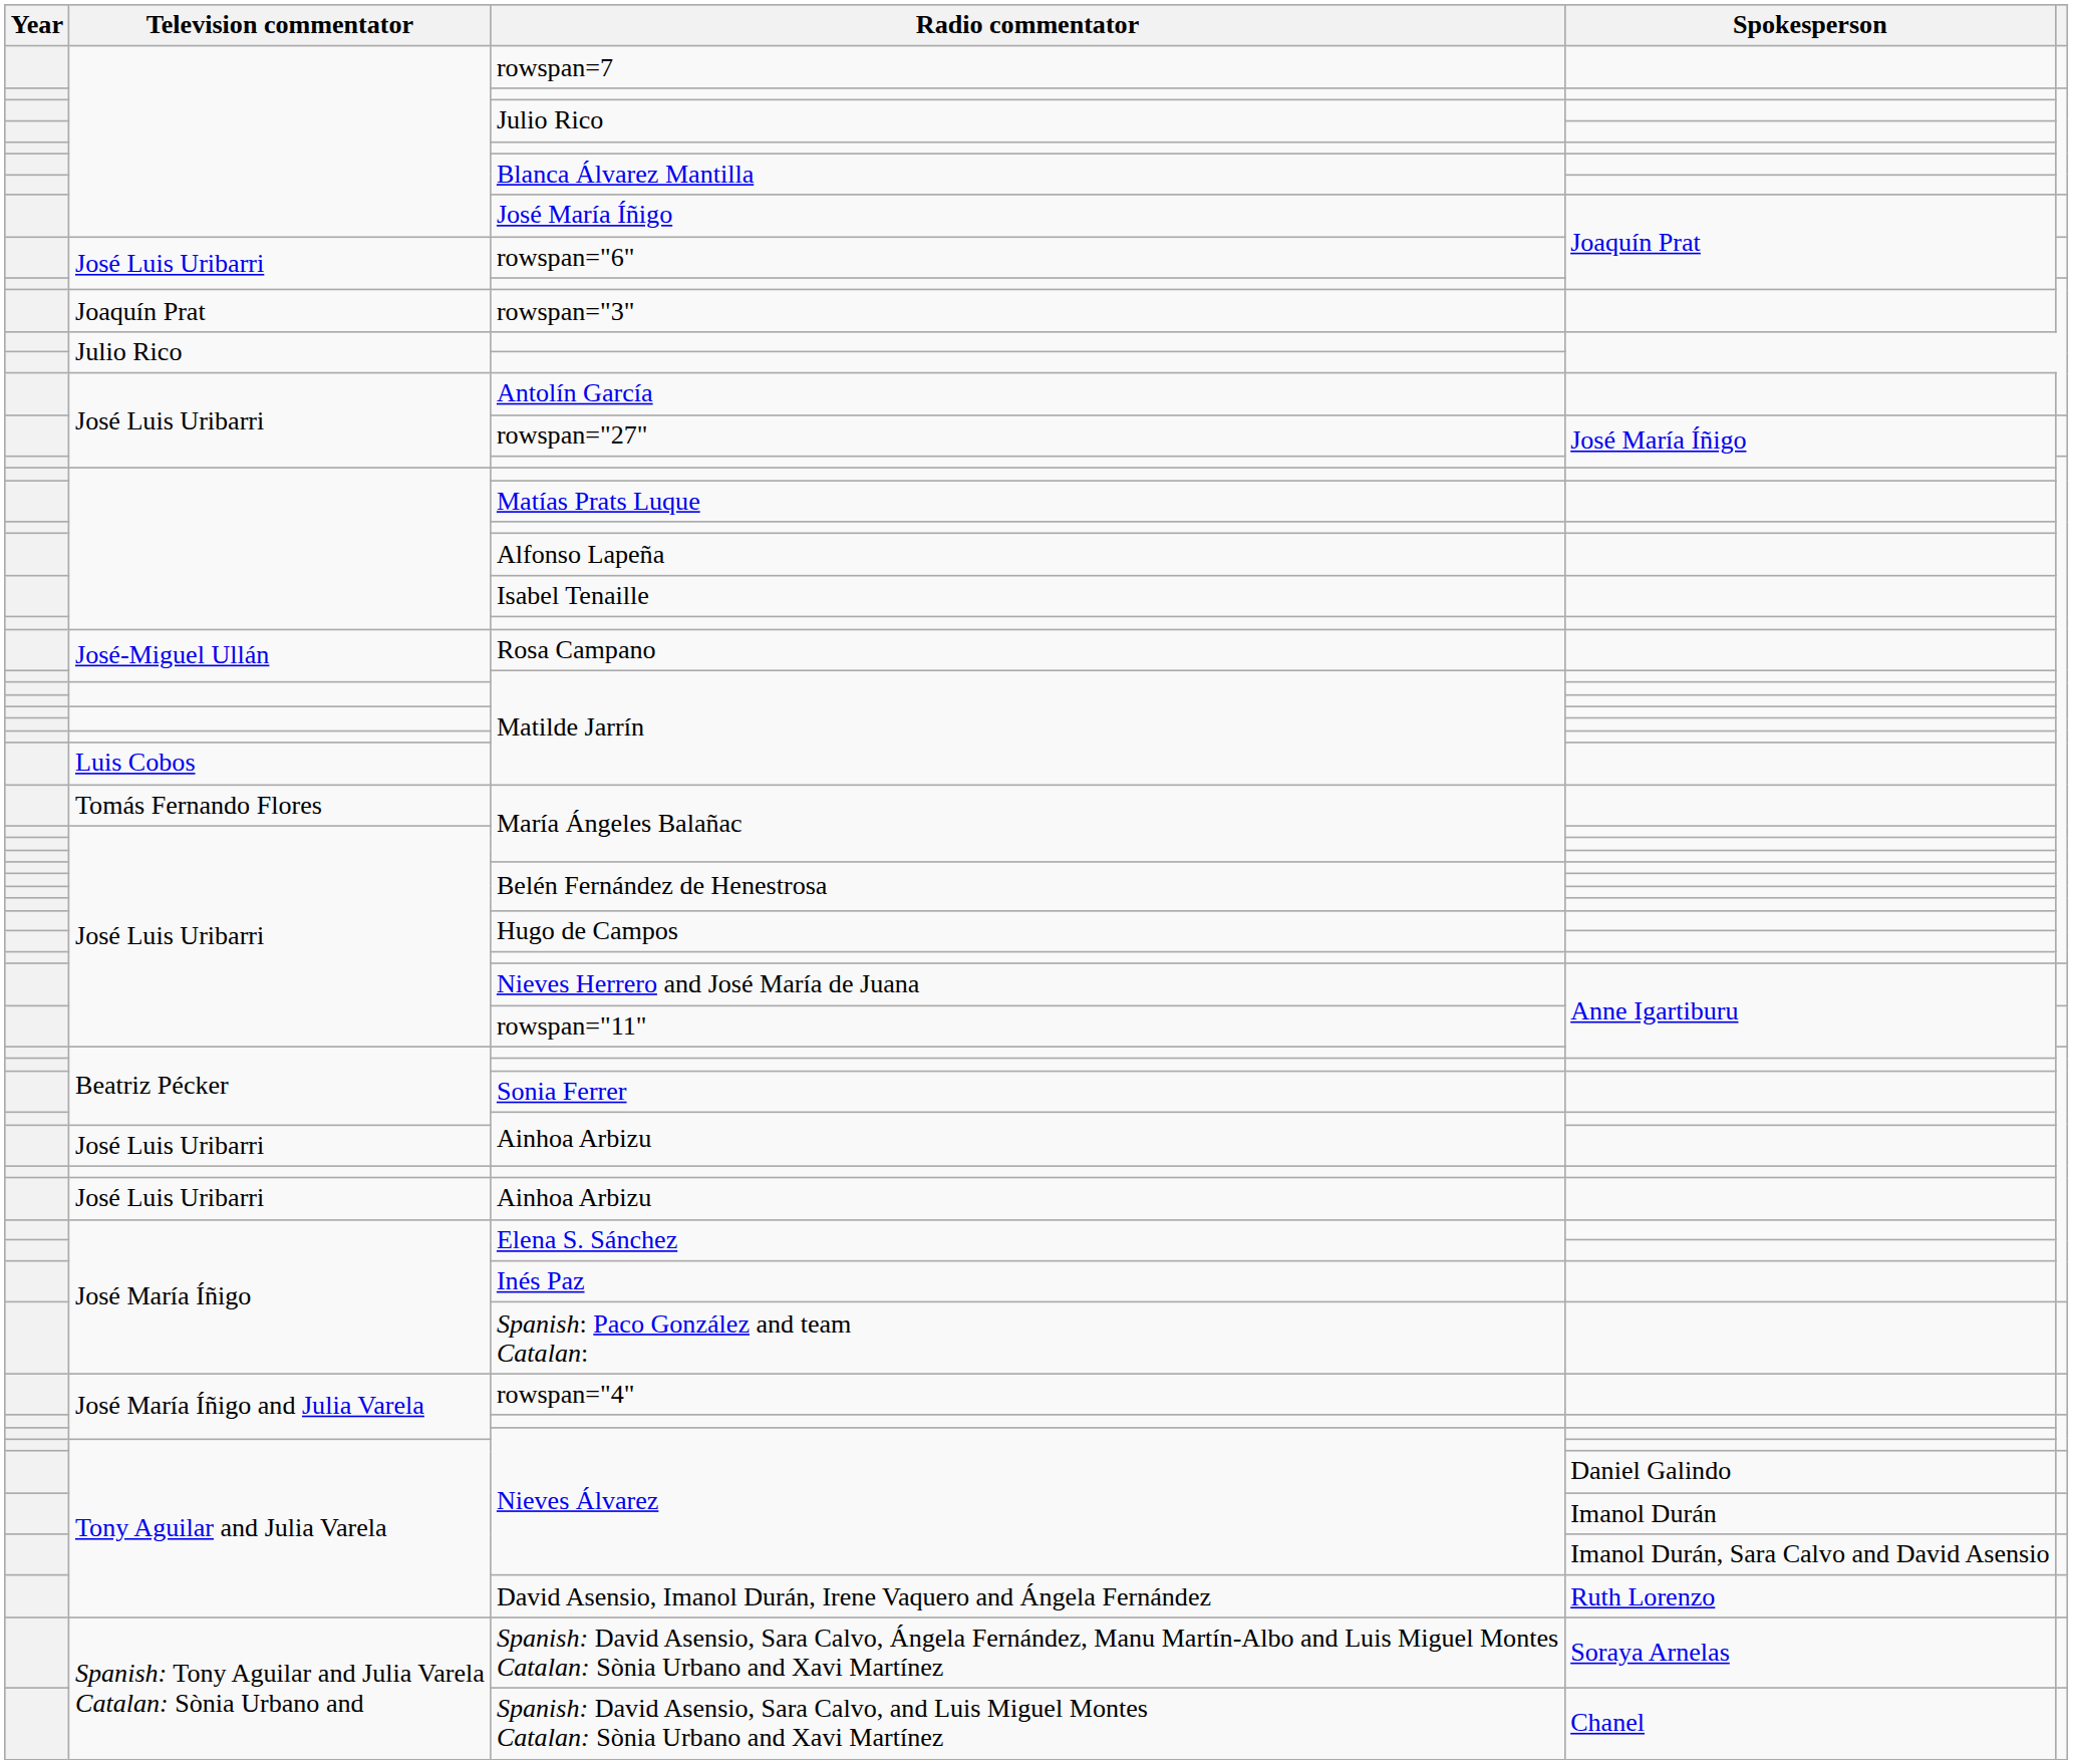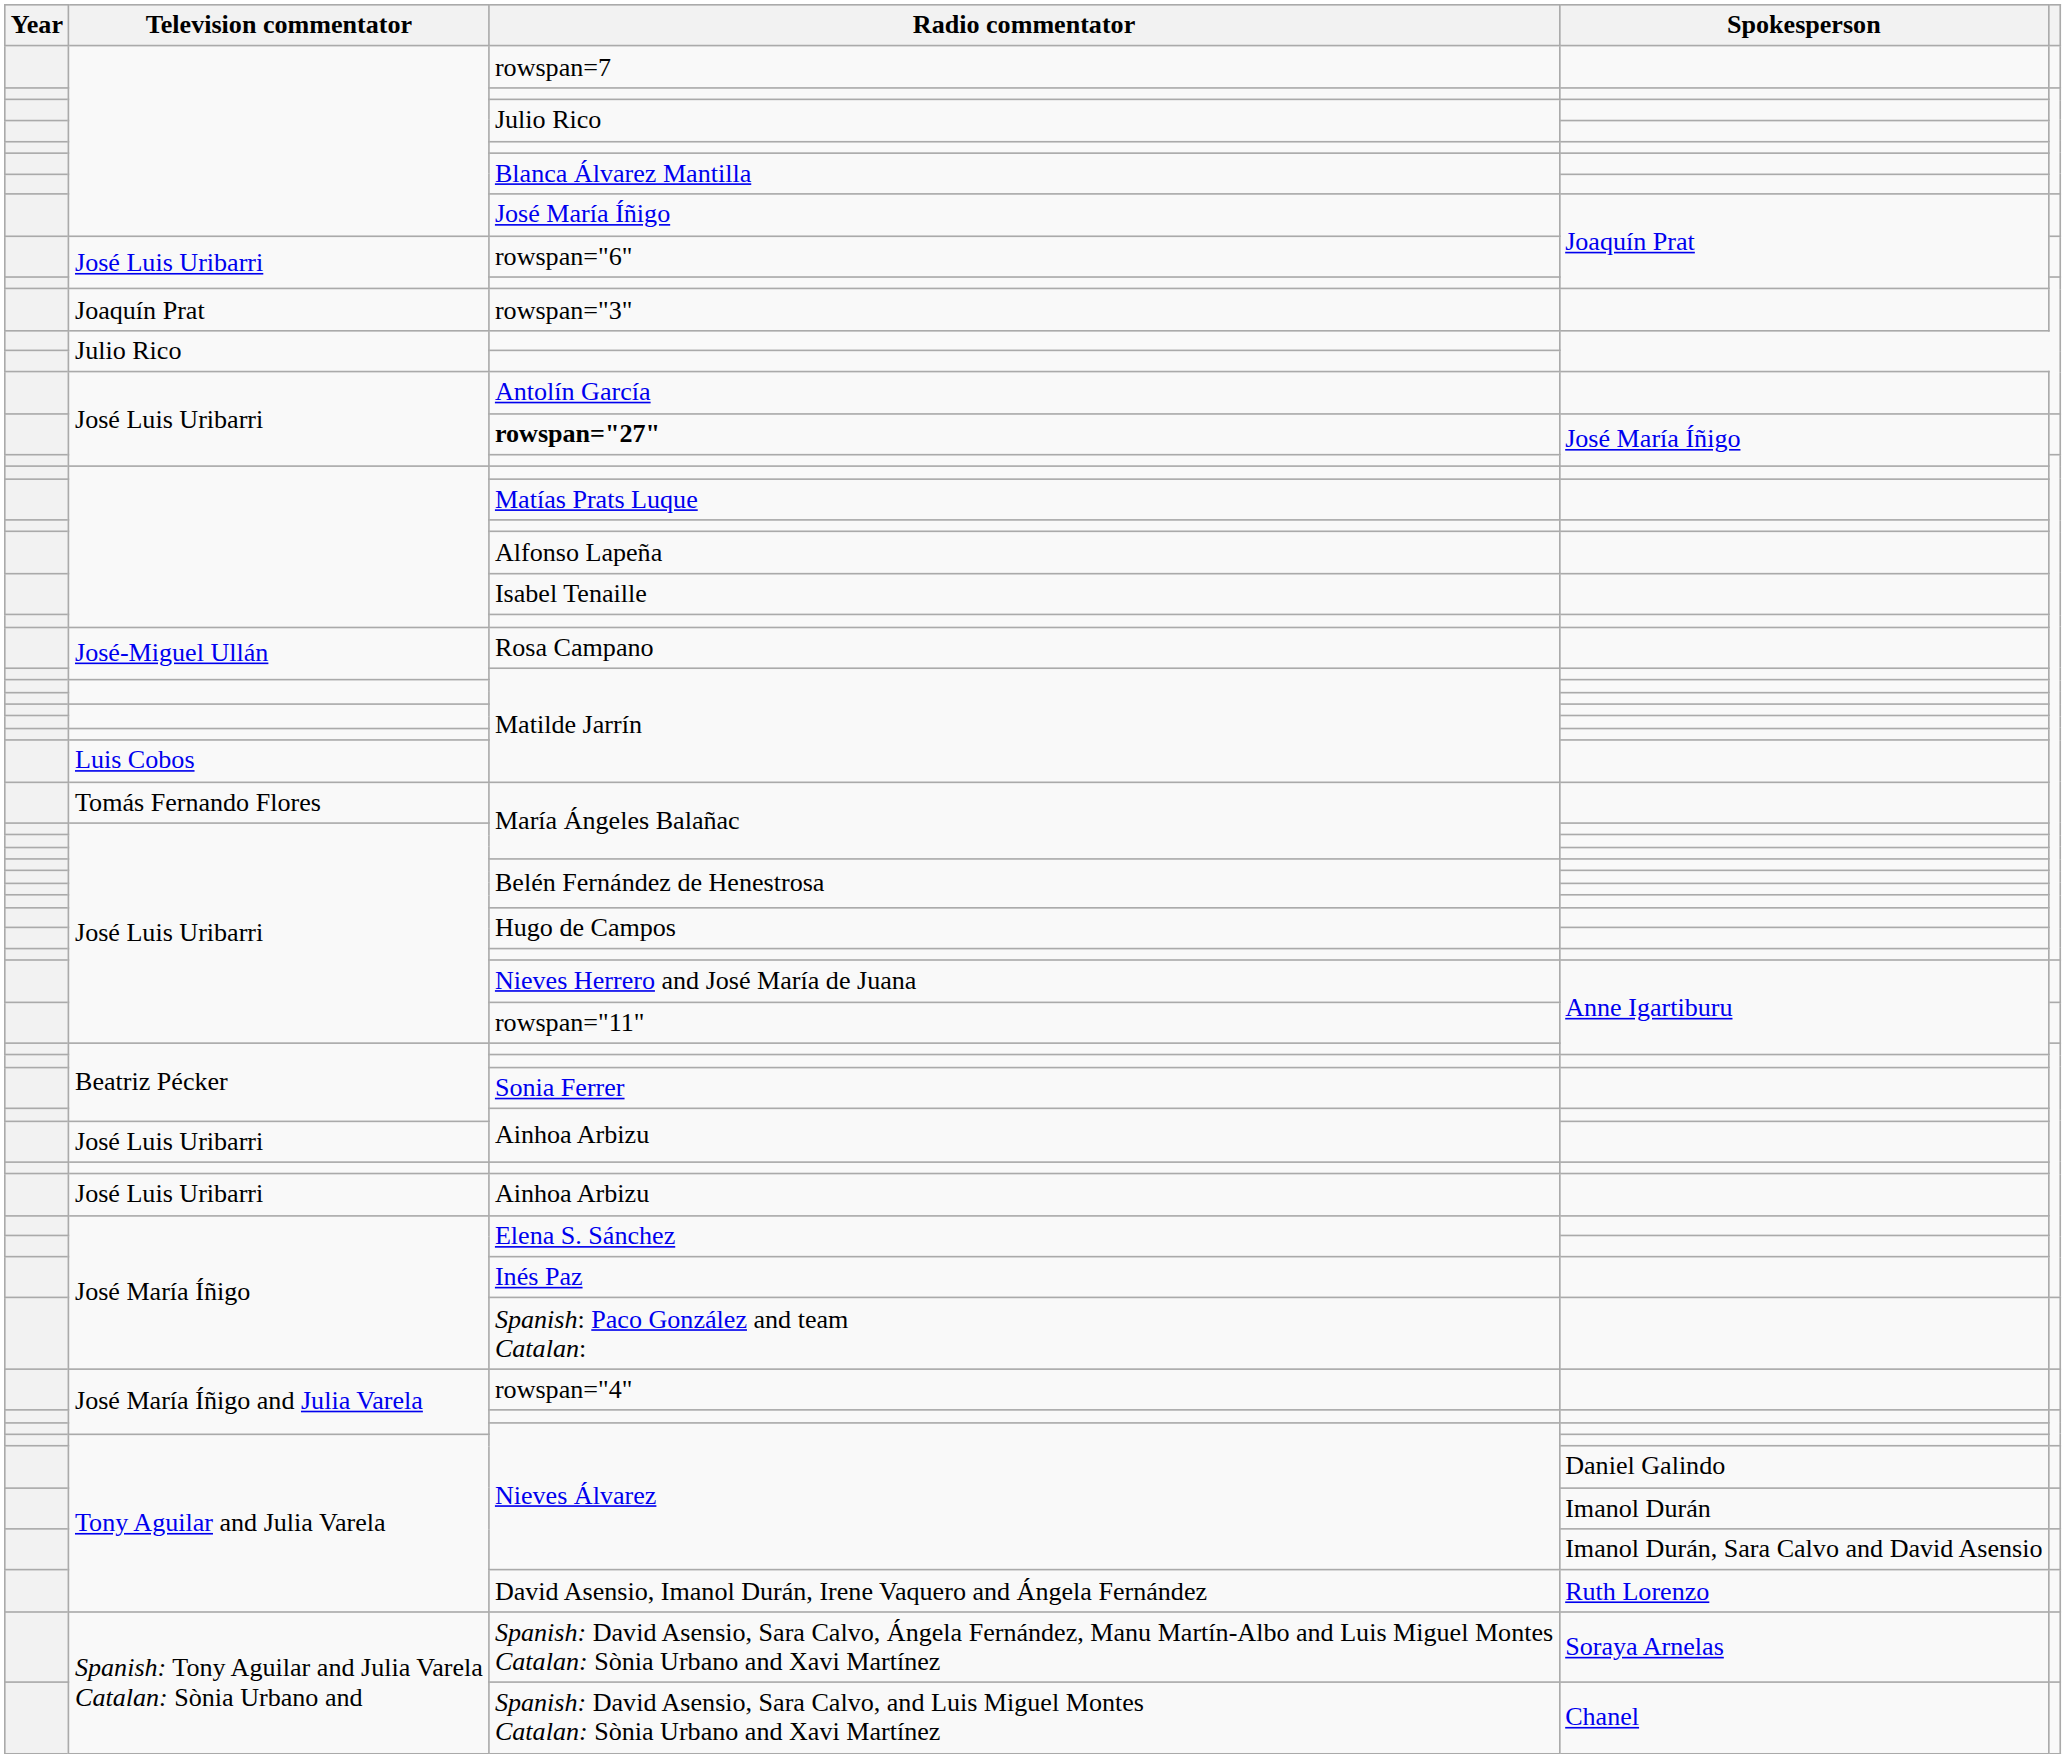rowspan="27" | Radio commentator: normal -> bold
